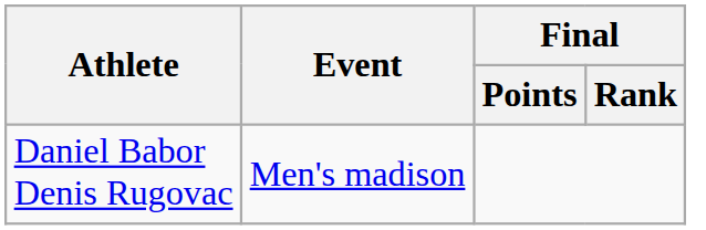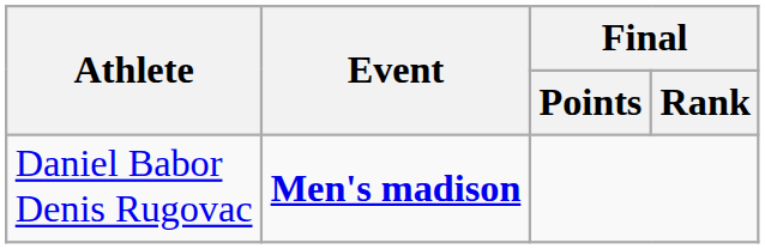Daniel Babor Denis Rugovac | Event: normal -> bold
